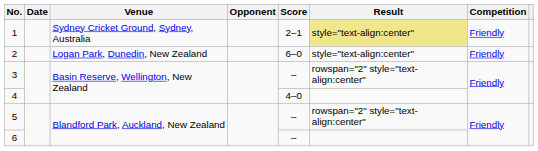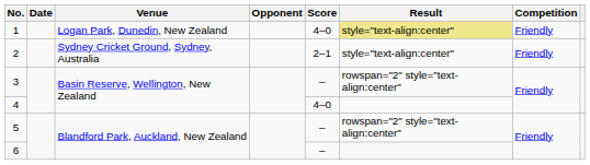1 | Venue: Sydney Cricket Ground, Sydney, Australia -> Logan Park, Dunedin, New Zealand
1 | Score: 2–1 -> 4–0
2 | Venue: Logan Park, Dunedin, New Zealand -> Sydney Cricket Ground, Sydney, Australia
2 | Score: 6–0 -> 2–1
